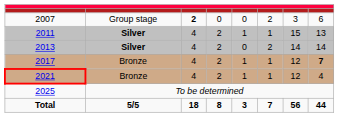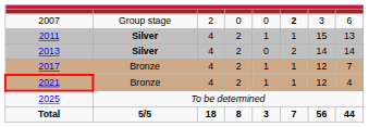2007 | column 3: bold -> normal
2007 | column 6: normal -> bold
2017 | column 8: bold -> normal
